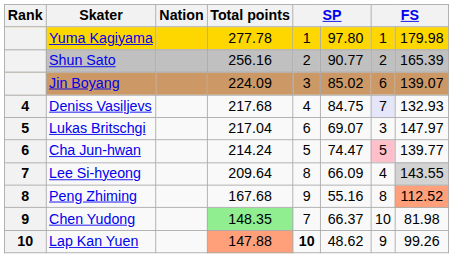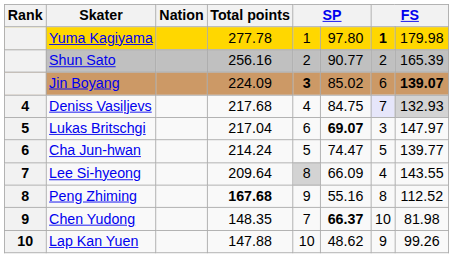Yuma Kagiyama | column 7: normal -> bold
Jin Boyang | column 5: normal -> bold
Jin Boyang | column 8: normal -> bold
Deniss Vasiļjevs | column 8: no background -> lightgrey background
Lukas Britschgi | column 6: normal -> bold
Cha Jun-hwan | column 7: pink background -> no background
Lee Si-hyeong | column 5: no background -> lightgrey background
Lee Si-hyeong | column 8: lightgrey background -> no background
Peng Zhiming | Total points: normal -> bold
Peng Zhiming | column 8: lightsalmon background -> no background
Chen Yudong | Total points: lightgreen background -> no background
Chen Yudong | column 6: normal -> bold
Lap Kan Yuen | Total points: lightsalmon background -> no background
Lap Kan Yuen | column 5: bold -> normal
